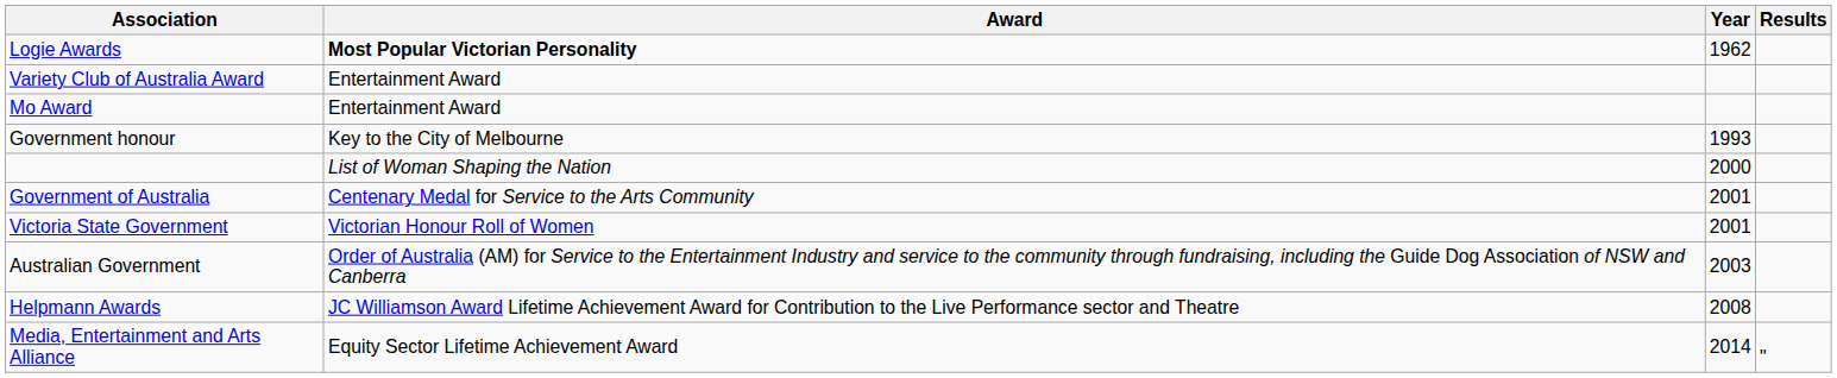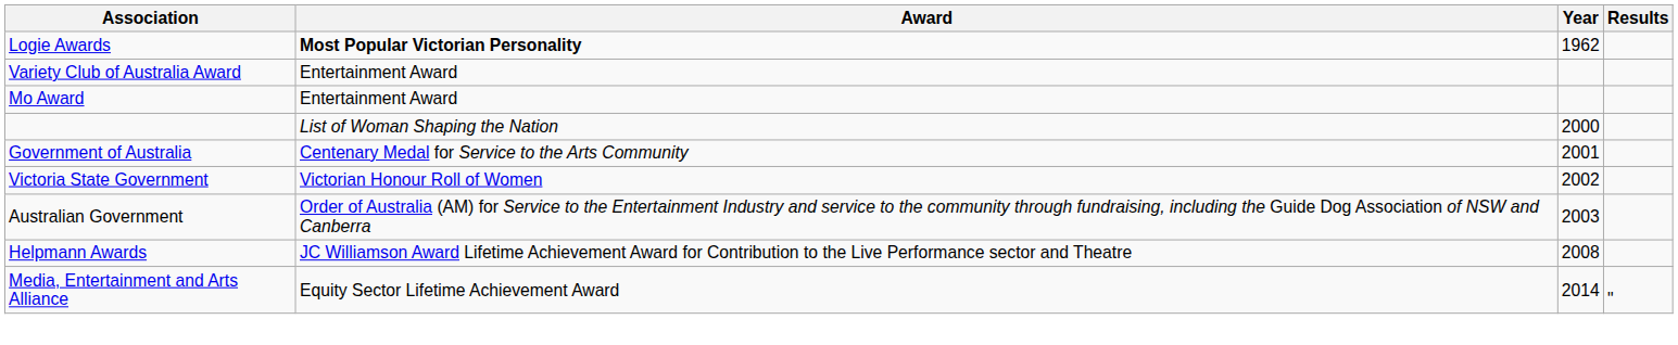- row: Government honour | Key to the City of Melbourne | 1993
Victoria State Government | Year: 2001 -> 2002
